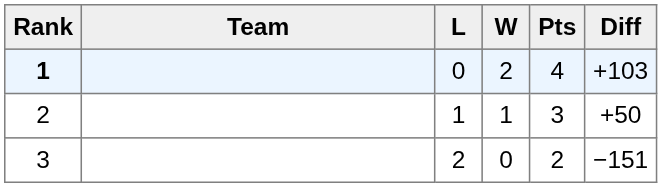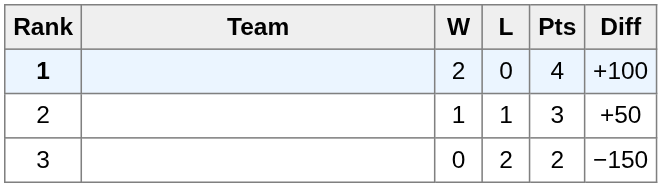columns swapped: W <-> L
row 2 | Diff: +103 -> +100
row 4 | Diff: −151 -> −150
